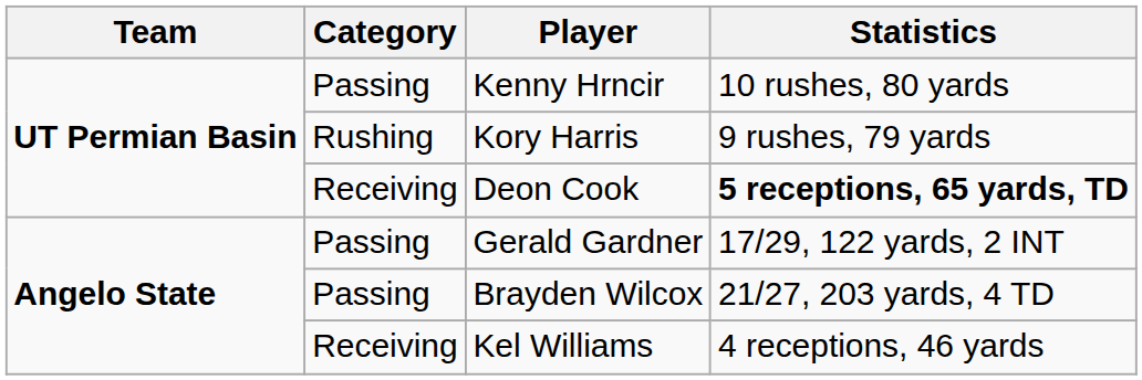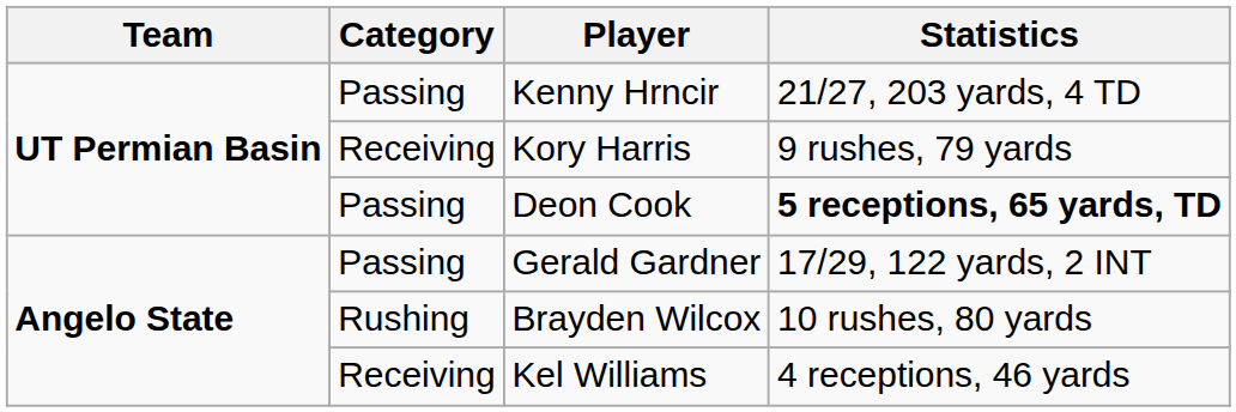Kenny Hrncir | Statistics: 10 rushes, 80 yards -> 21/27, 203 yards, 4 TD
Kory Harris | Category: Rushing -> Receiving
Deon Cook | Category: Receiving -> Passing
Brayden Wilcox | Category: Passing -> Rushing
Brayden Wilcox | Statistics: 21/27, 203 yards, 4 TD -> 10 rushes, 80 yards
